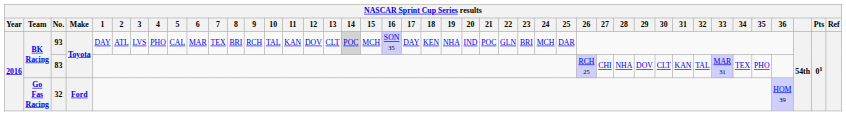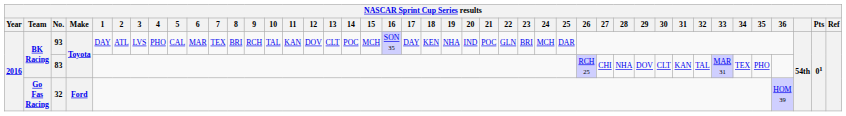93 | 14: lightgrey background -> no background
